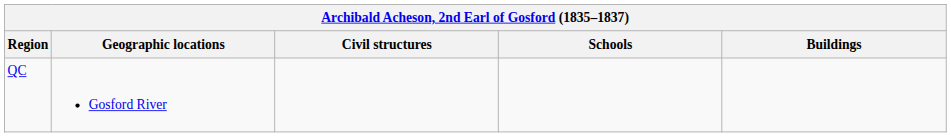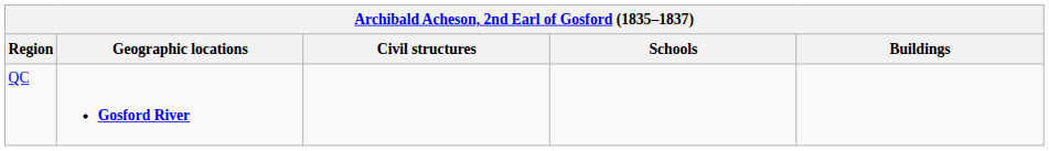QC | Geographic locations: normal -> bold
